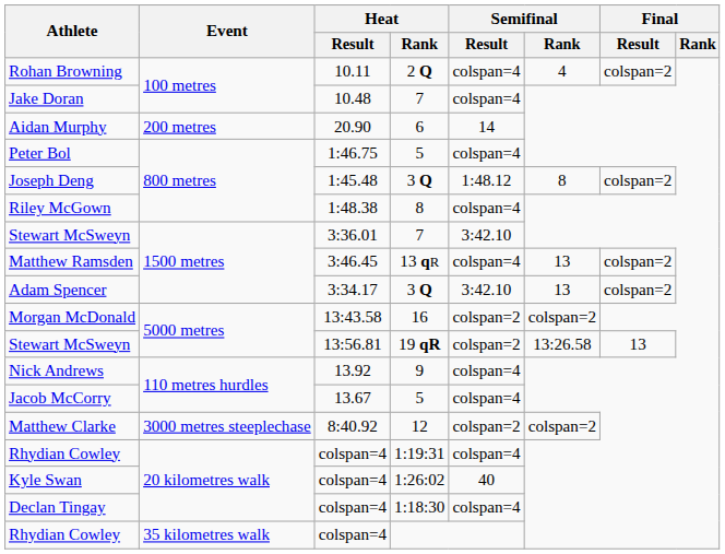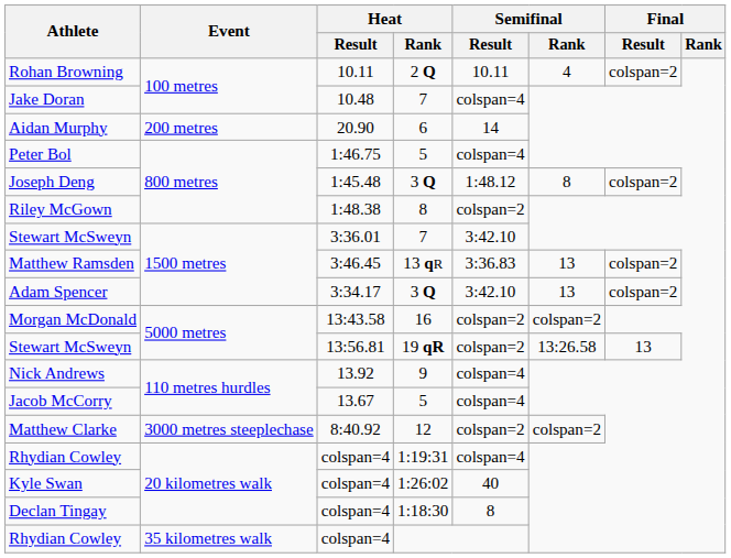Rohan Browning | Semifinal / Result: colspan=4 -> 10.11
Riley McGown | Semifinal / Result: colspan=4 -> colspan=2
Matthew Ramsden | Semifinal / Result: colspan=4 -> 3:36.83
Declan Tingay | Semifinal / Result: colspan=4 -> 8
